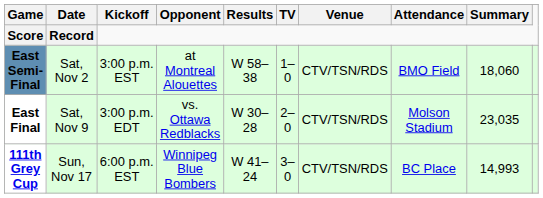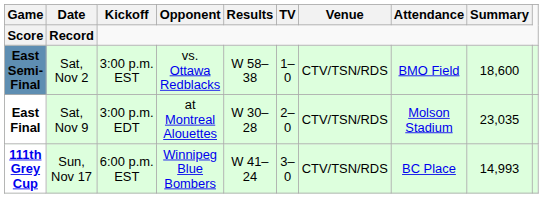East Semi-Final | Opponent: at Montreal Alouettes -> vs. Ottawa Redblacks
East Semi-Final | Summary: 18,060 -> 18,600
East Final | Opponent: vs. Ottawa Redblacks -> at Montreal Alouettes
